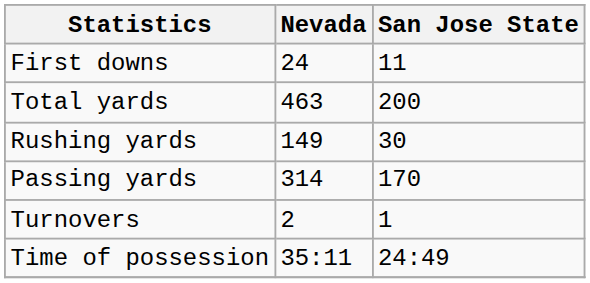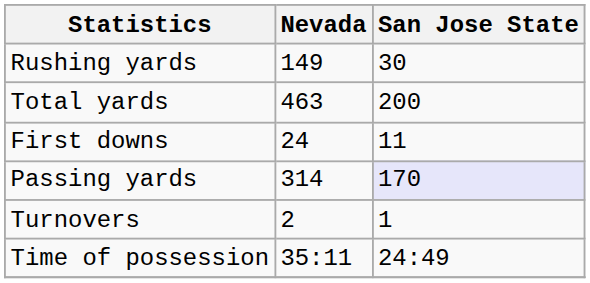rows swapped: First downs <-> Rushing yards
Passing yards | San Jose State: no background -> lavender background
